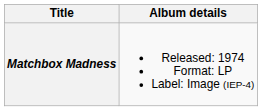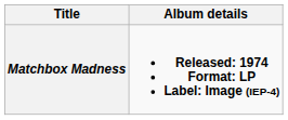Matchbox Madness | Album details: normal -> bold
